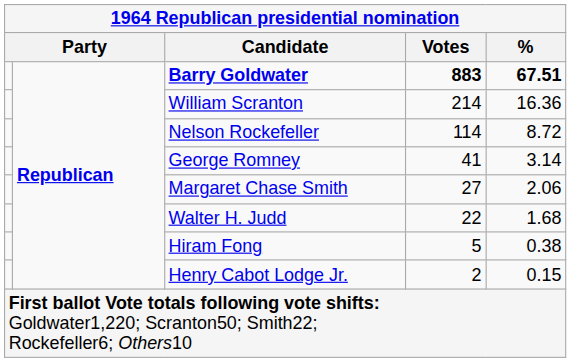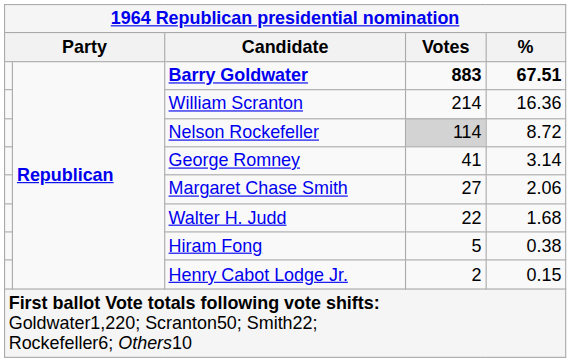Nelson Rockefeller | Votes: no background -> lightgrey background
